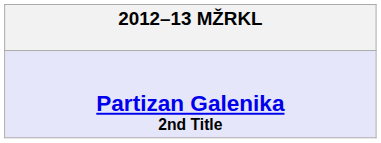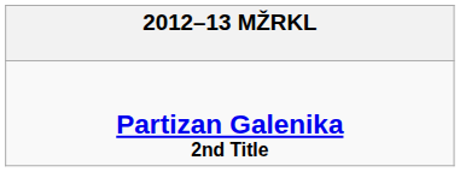row 2 | column 1: lavender background -> no background
